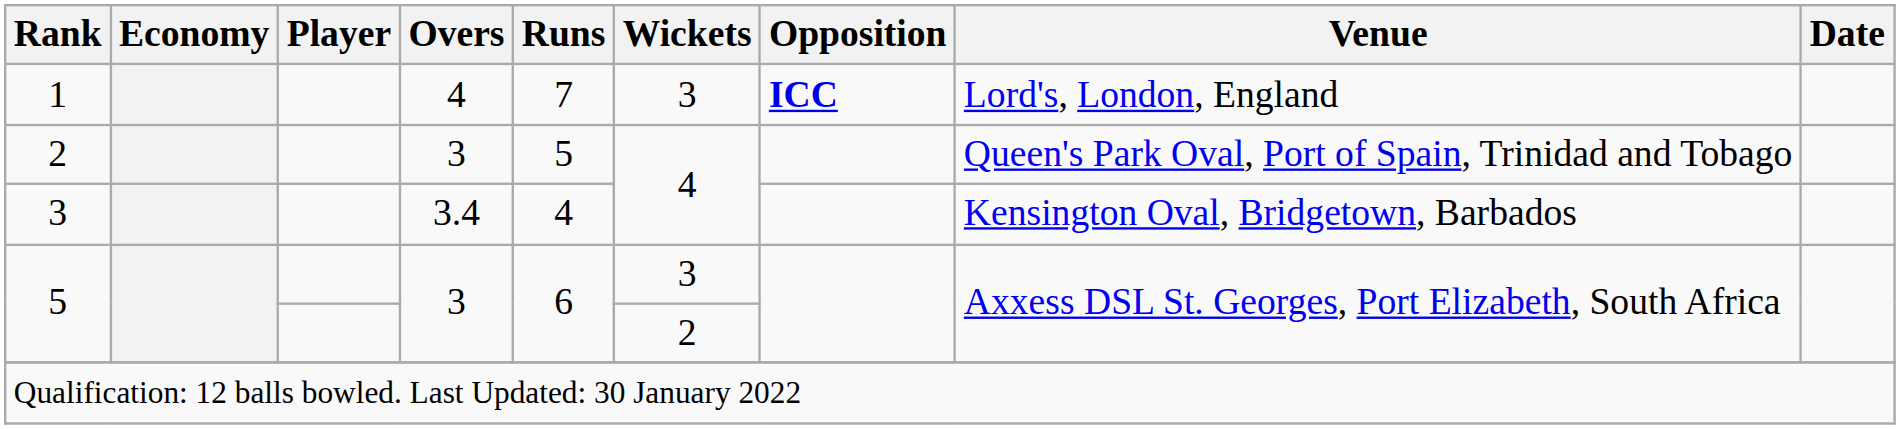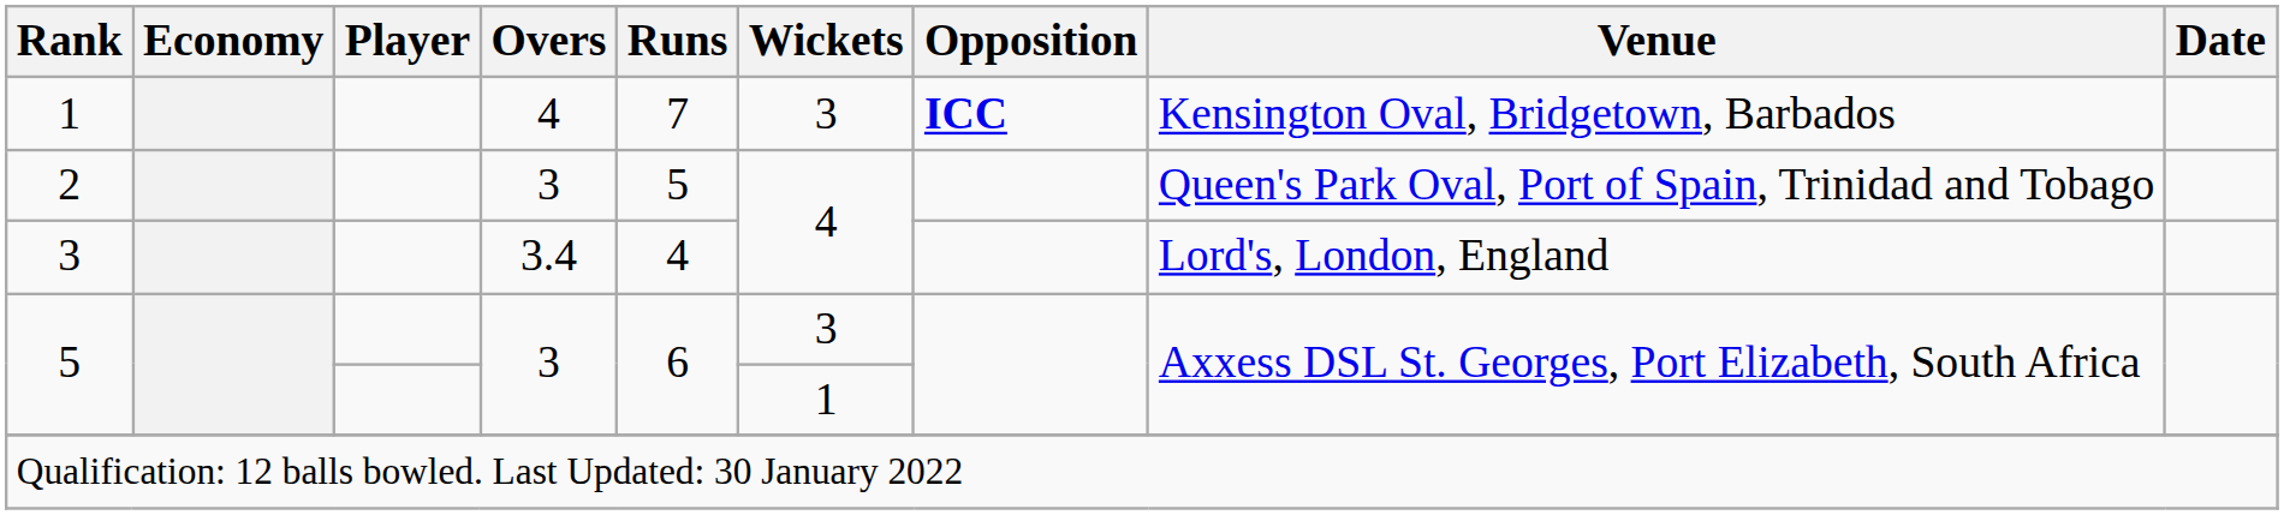row 2 | Venue: Lord's, London, England -> Kensington Oval, Bridgetown, Barbados
row 4 | Venue: Kensington Oval, Bridgetown, Barbados -> Lord's, London, England
row 6 | Wickets: 2 -> 1
